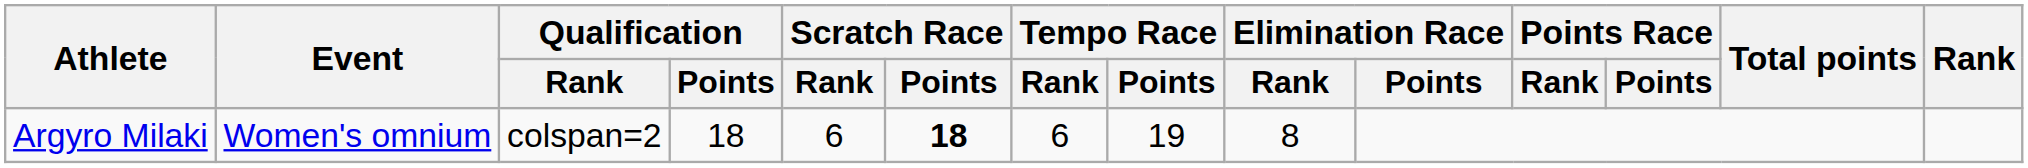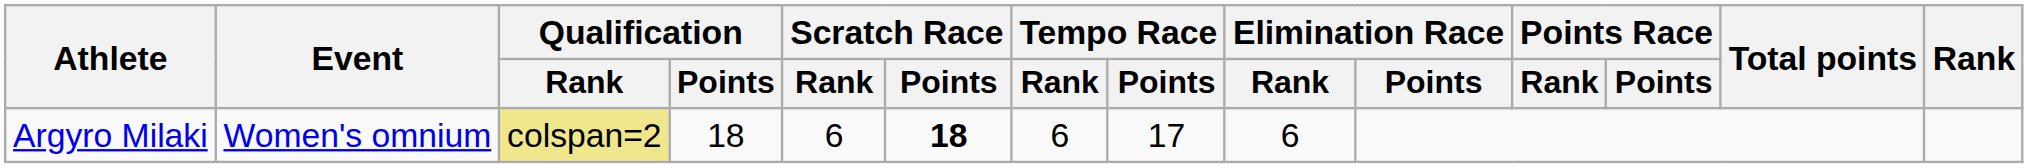Argyro Milaki | Qualification / Rank: no background -> khaki background
Argyro Milaki | Tempo Race / Points: 19 -> 17
Argyro Milaki | Elimination Race / Rank: 8 -> 6
